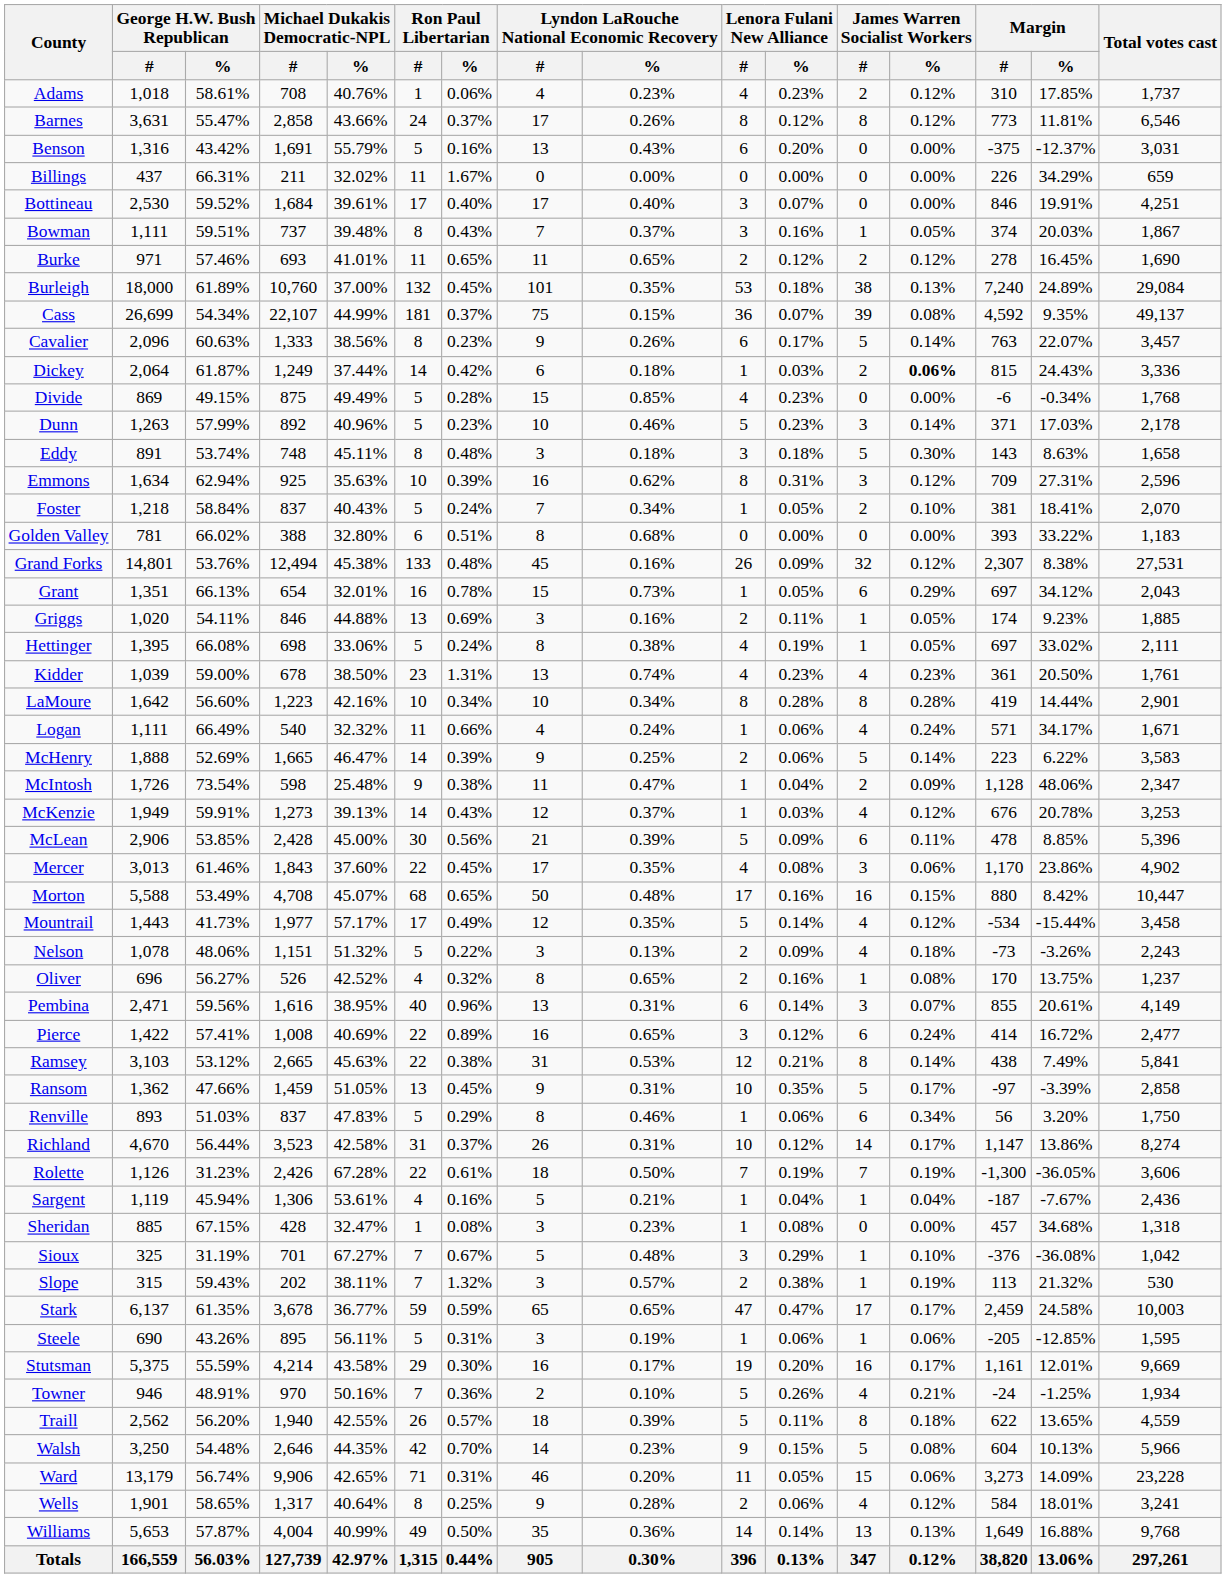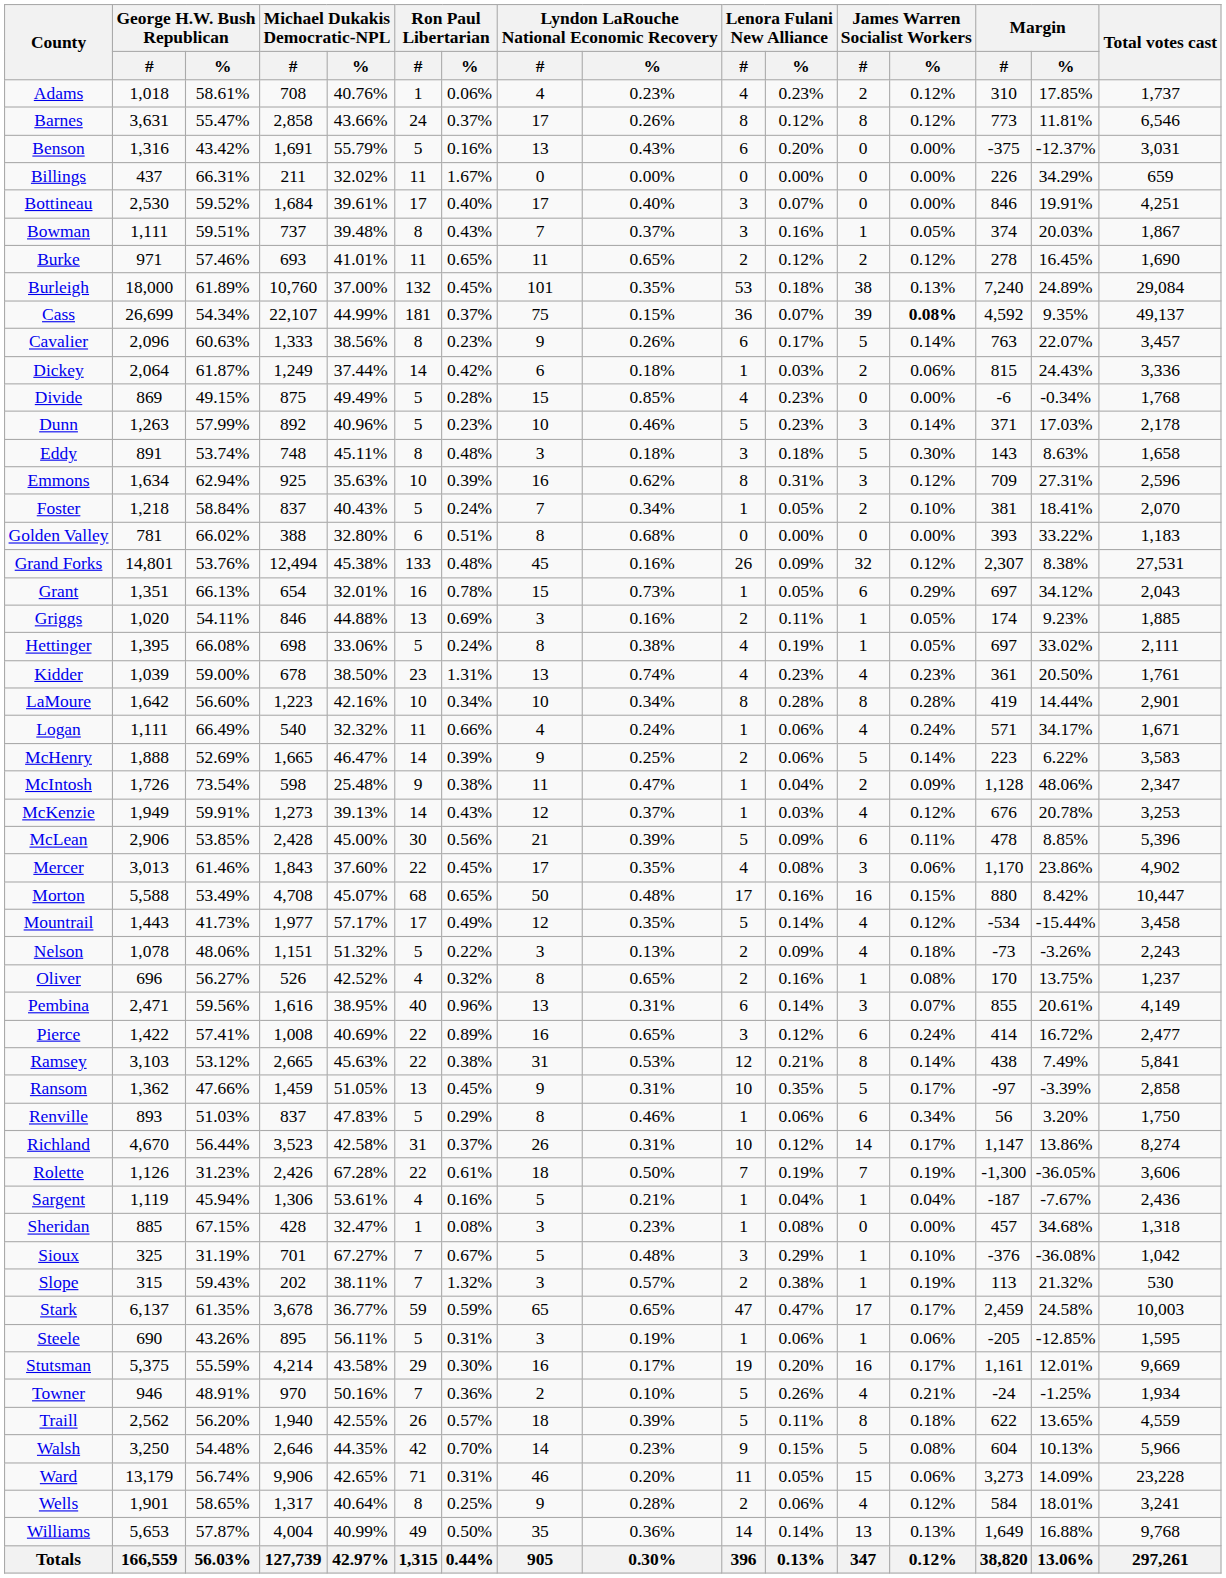Cass | James Warren Socialist Workers / %: normal -> bold
Dickey | James Warren Socialist Workers / %: bold -> normal
